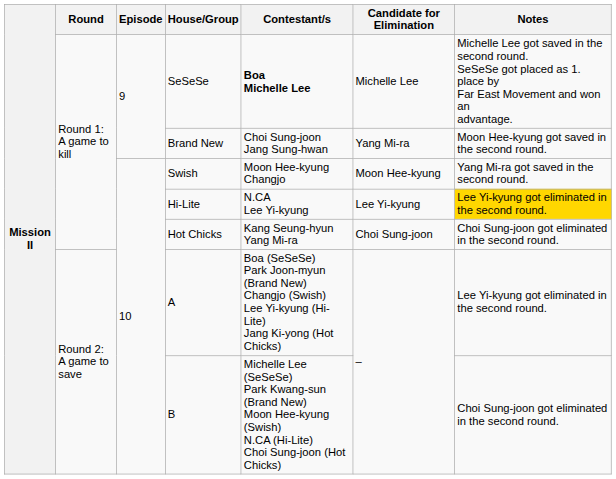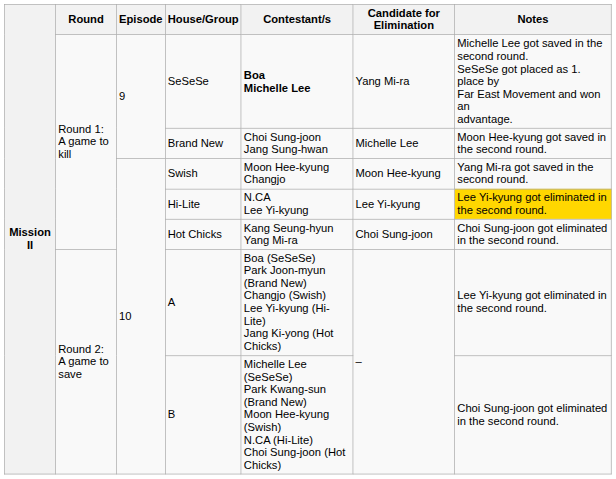SeSeSe | Candidate for Elimination: Michelle Lee -> Yang Mi-ra
Brand New | Candidate for Elimination: Yang Mi-ra -> Michelle Lee
